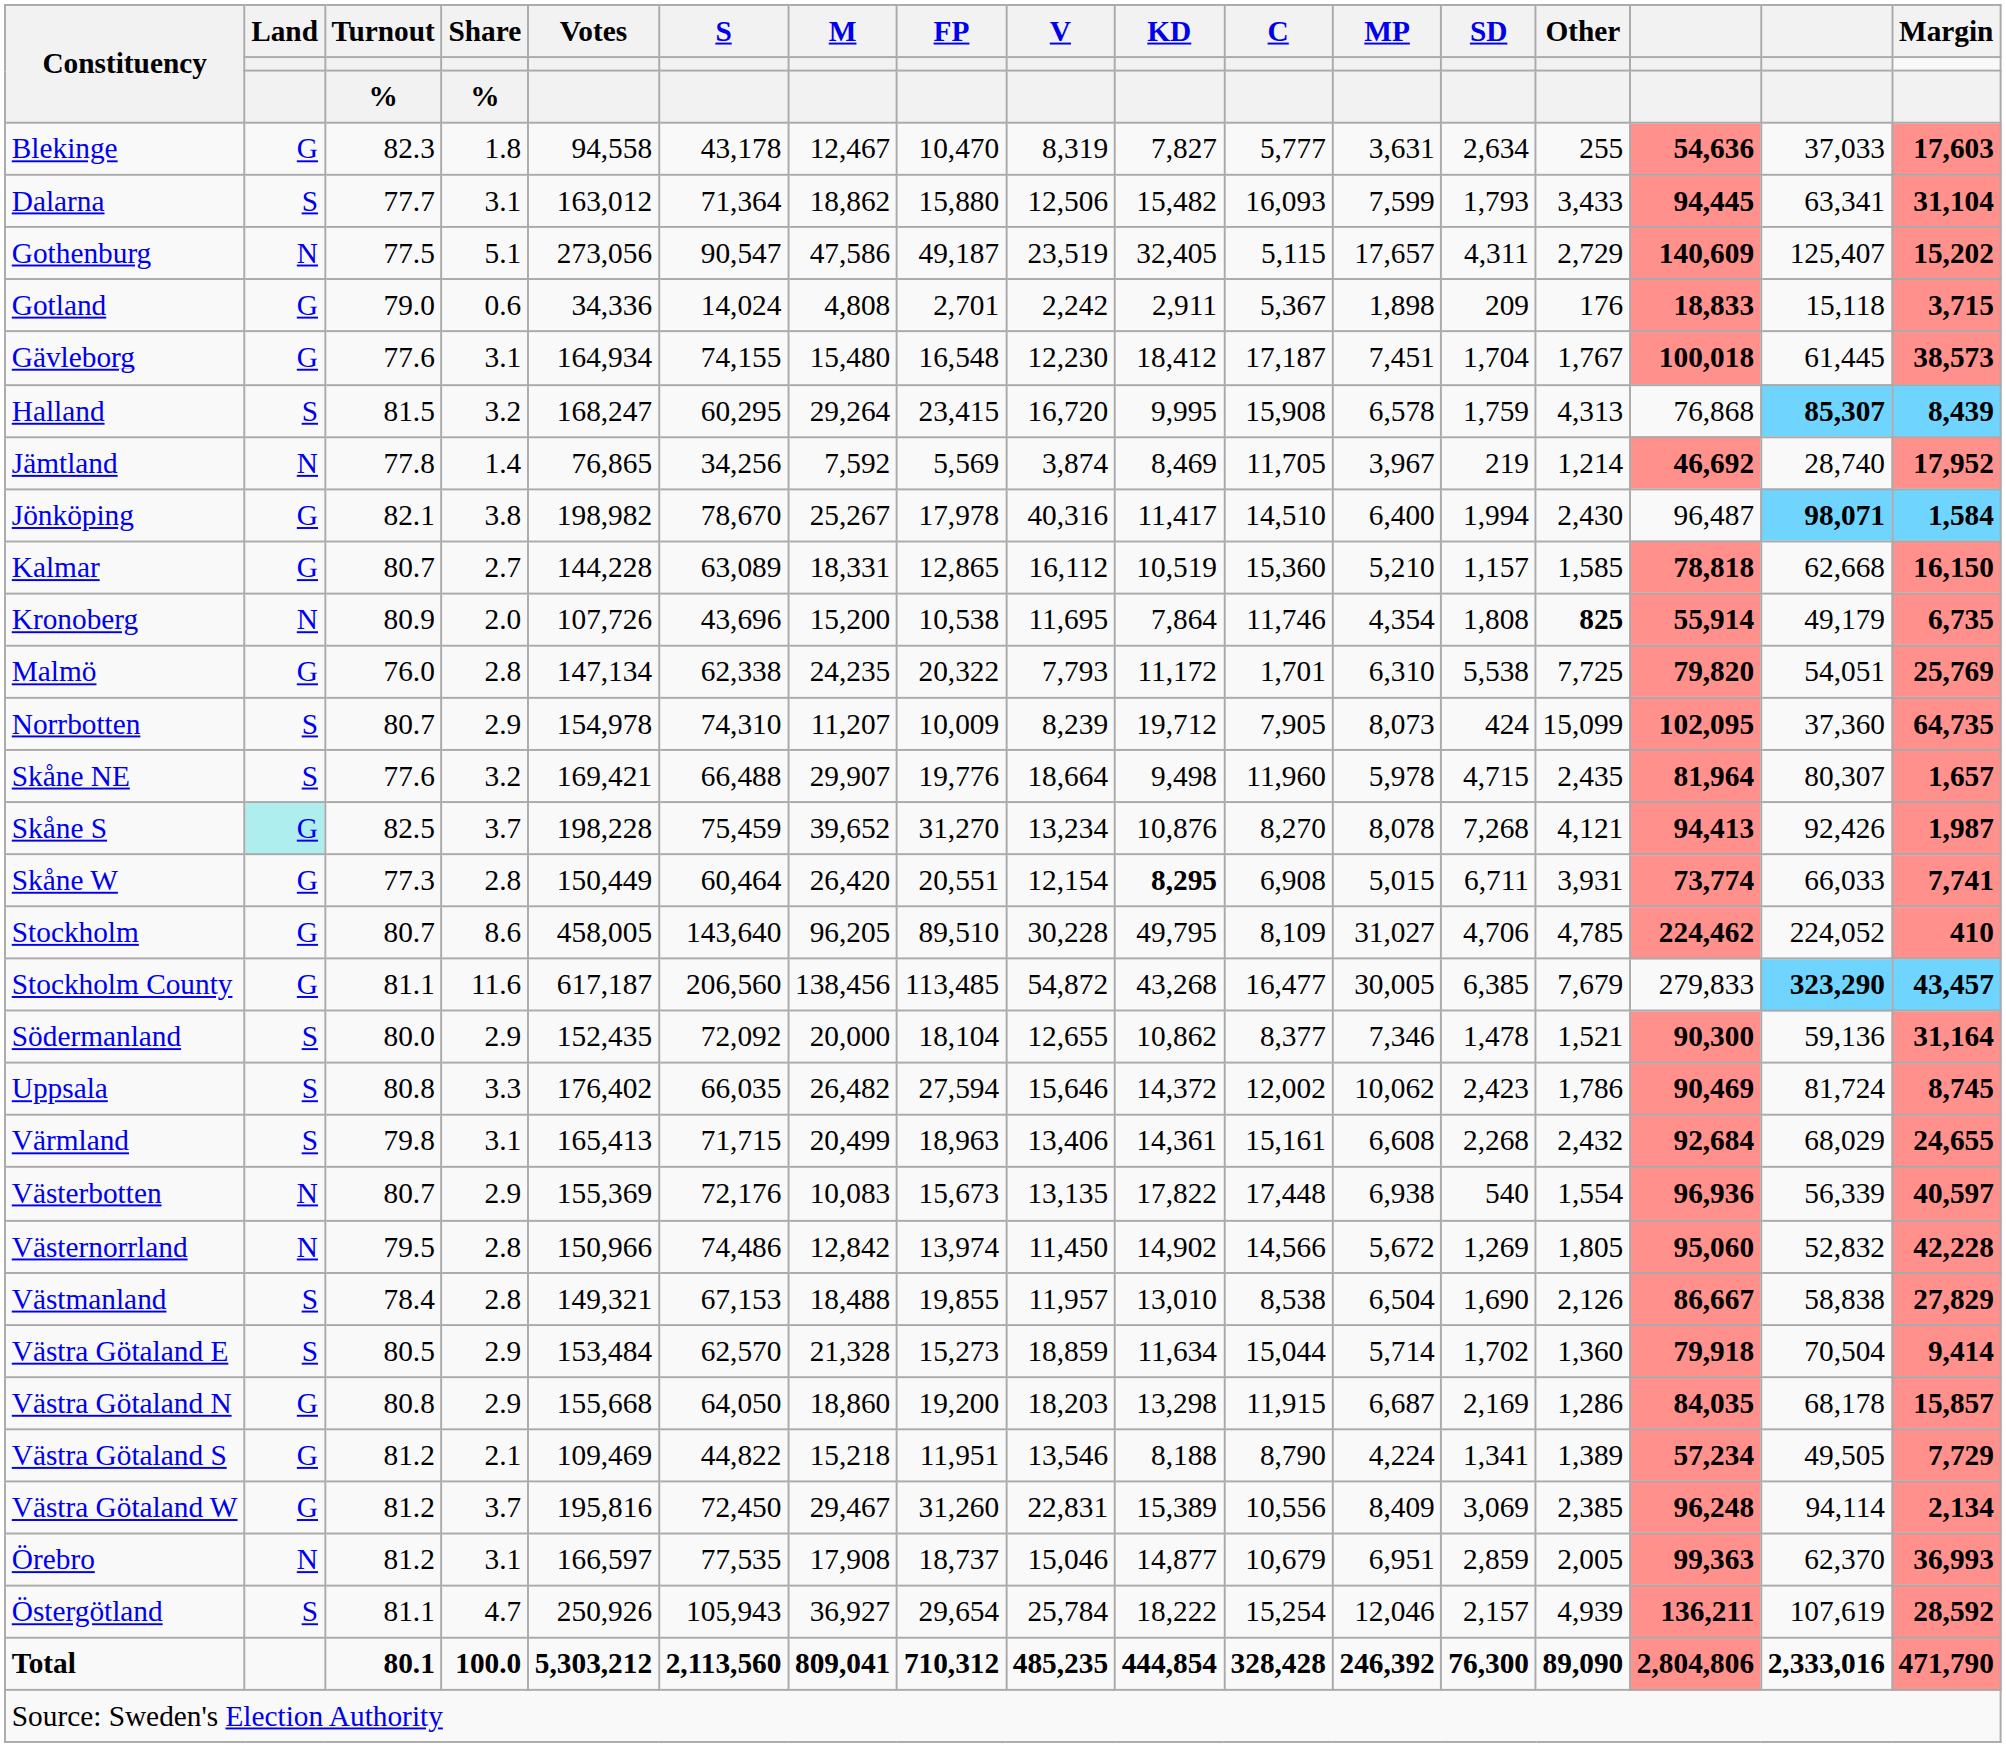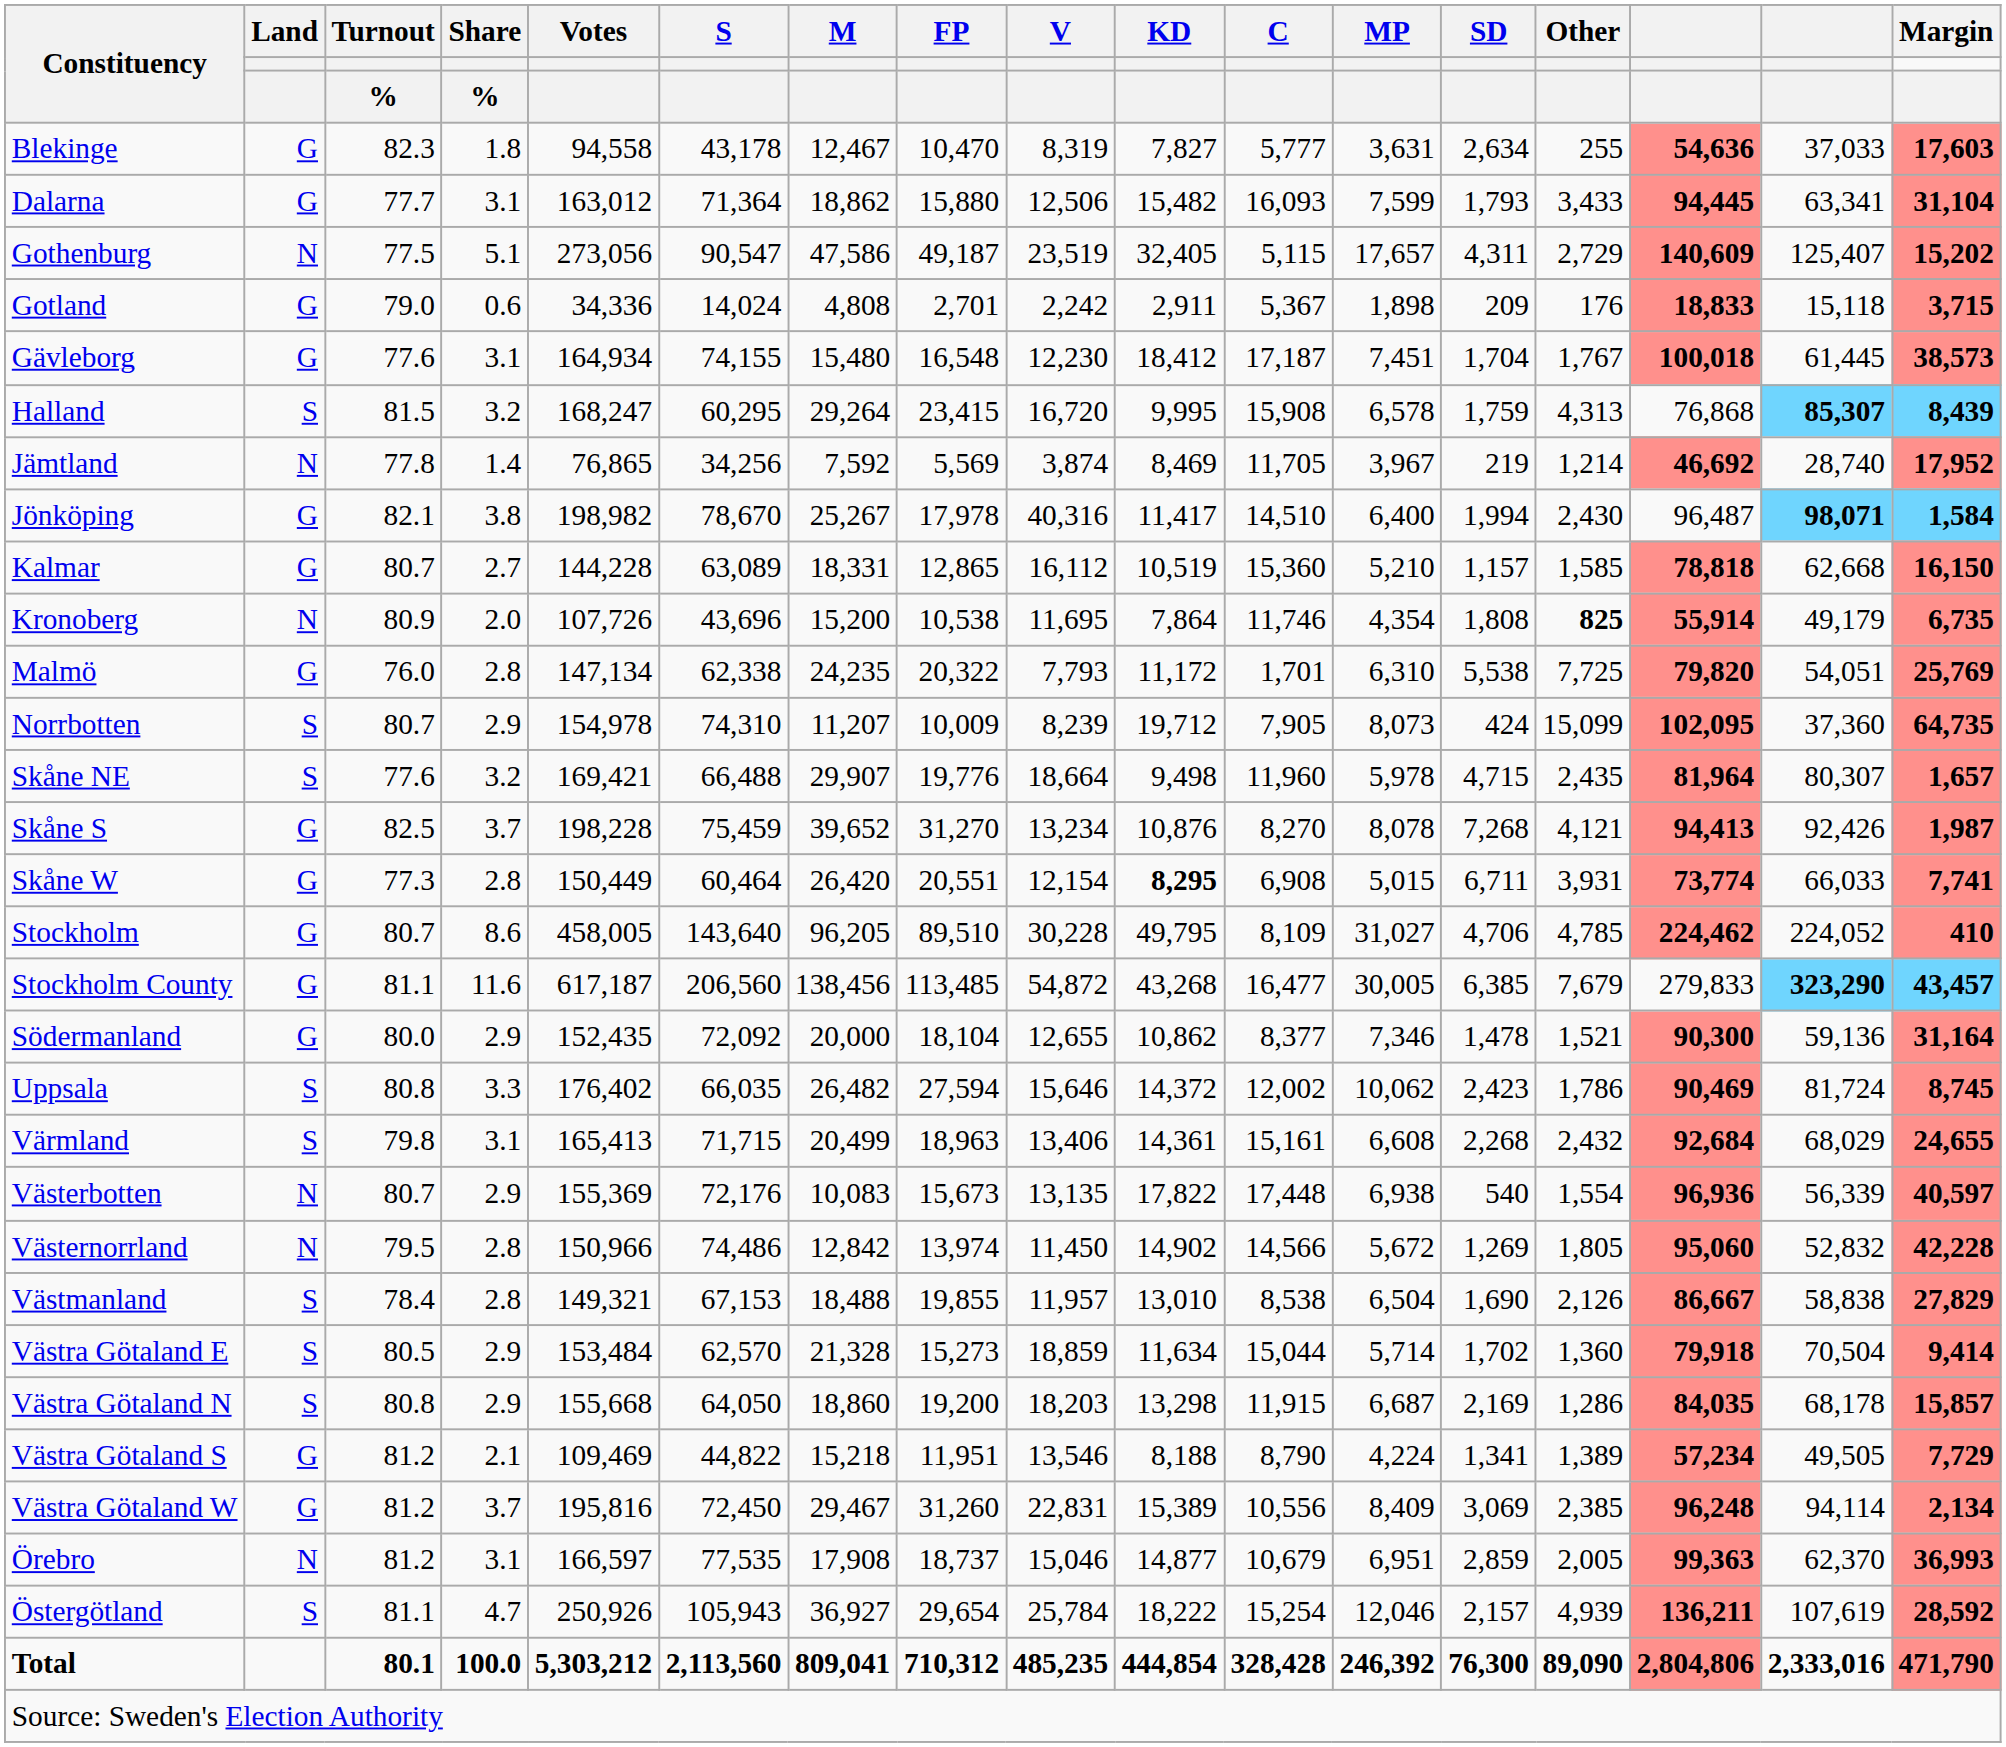Dalarna | Land: S -> G
Skåne S | Land: paleturquoise background -> no background
Södermanland | Land: S -> G
Västra Götaland N | Land: G -> S
